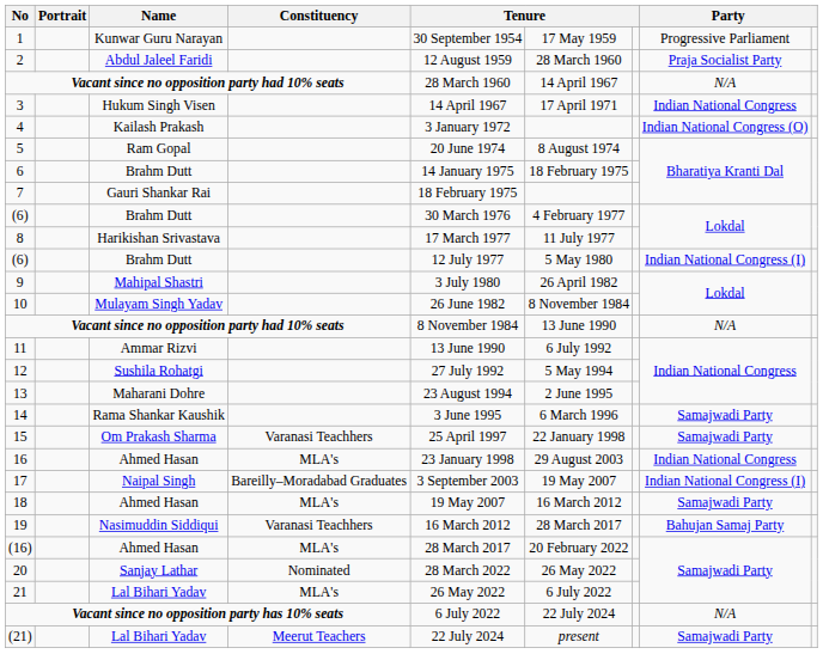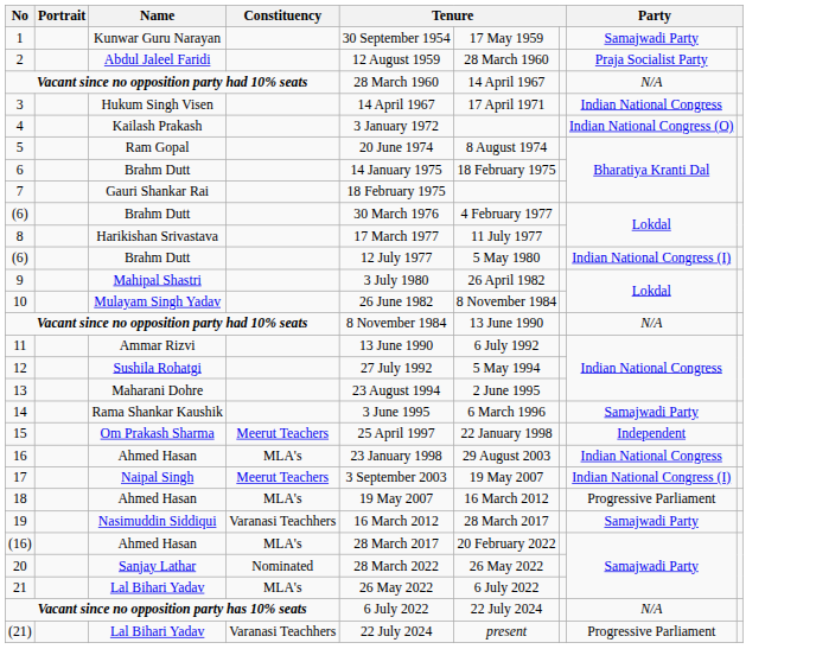1 | column 8: Progressive Parliament -> Samajwadi Party
15 | Constituency: Varanasi Teachhers -> Meerut Teachers
15 | column 8: Samajwadi Party -> Independent
17 | Constituency: Bareilly–Moradabad Graduates -> Meerut Teachers
18 | column 8: Samajwadi Party -> Progressive Parliament
19 | column 8: Bahujan Samaj Party -> Samajwadi Party
(21) | Constituency: Meerut Teachers -> Varanasi Teachhers
(21) | column 8: Samajwadi Party -> Progressive Parliament
